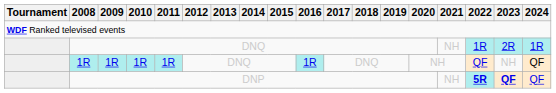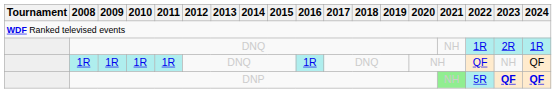DNP | 2021: no background -> lightgreen background
DNP | 2022: bold -> normal
DNP | 2024: normal -> bold
